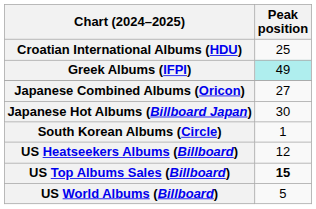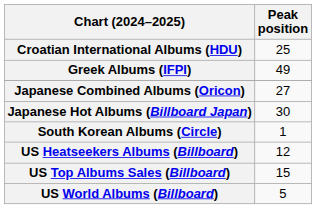Greek Albums (IFPI) | Peak position: paleturquoise background -> no background
US Top Albums Sales (Billboard) | Peak position: bold -> normal
